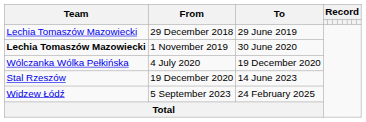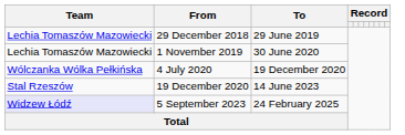1 November 2019 | Team: bold -> normal
5 September 2023 | Team: no background -> lavender background
